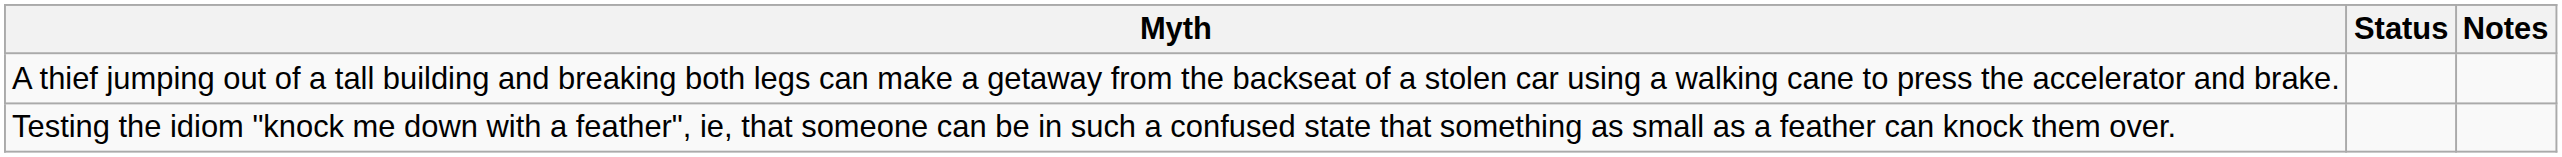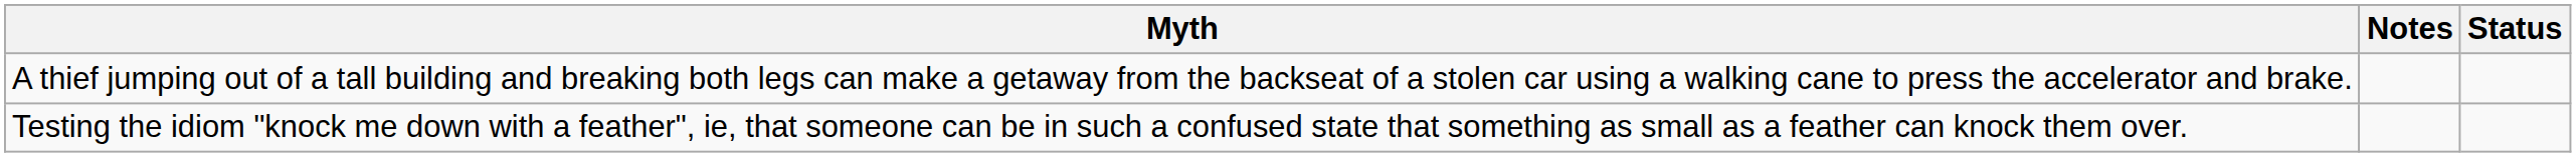columns swapped: Status <-> Notes
